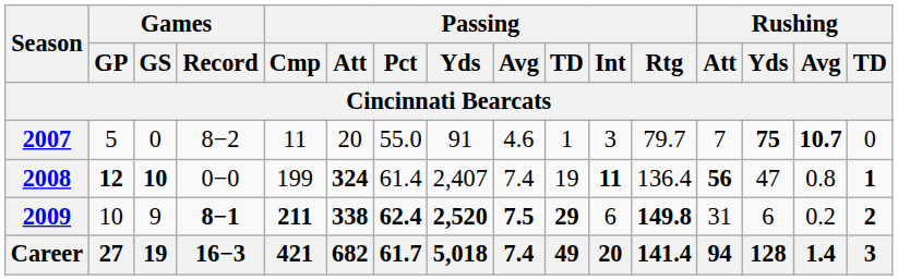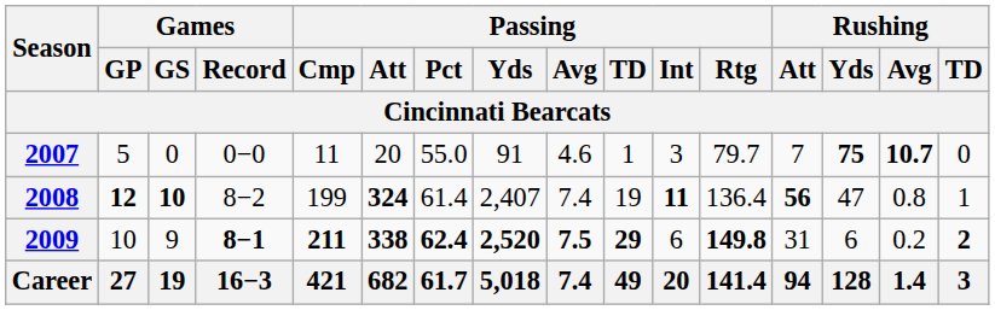2007 | Games / Record / Cincinnati Bearcats: 8−2 -> 0−0
2008 | Games / Record / Cincinnati Bearcats: 0−0 -> 8−2
2008 | Rushing / TD / Cincinnati Bearcats: bold -> normal
